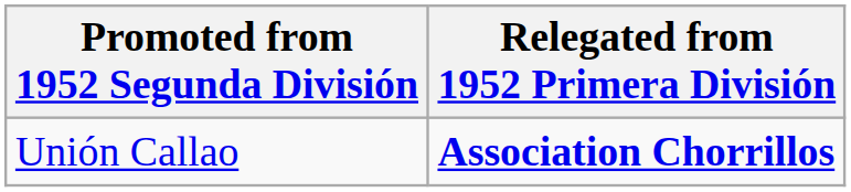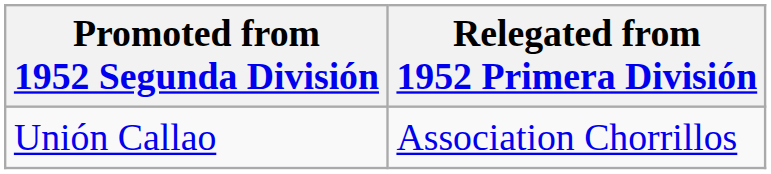Unión Callao | Relegated from 1952 Primera División: bold -> normal
